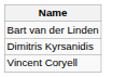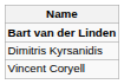row 2 | column 1: normal -> bold
